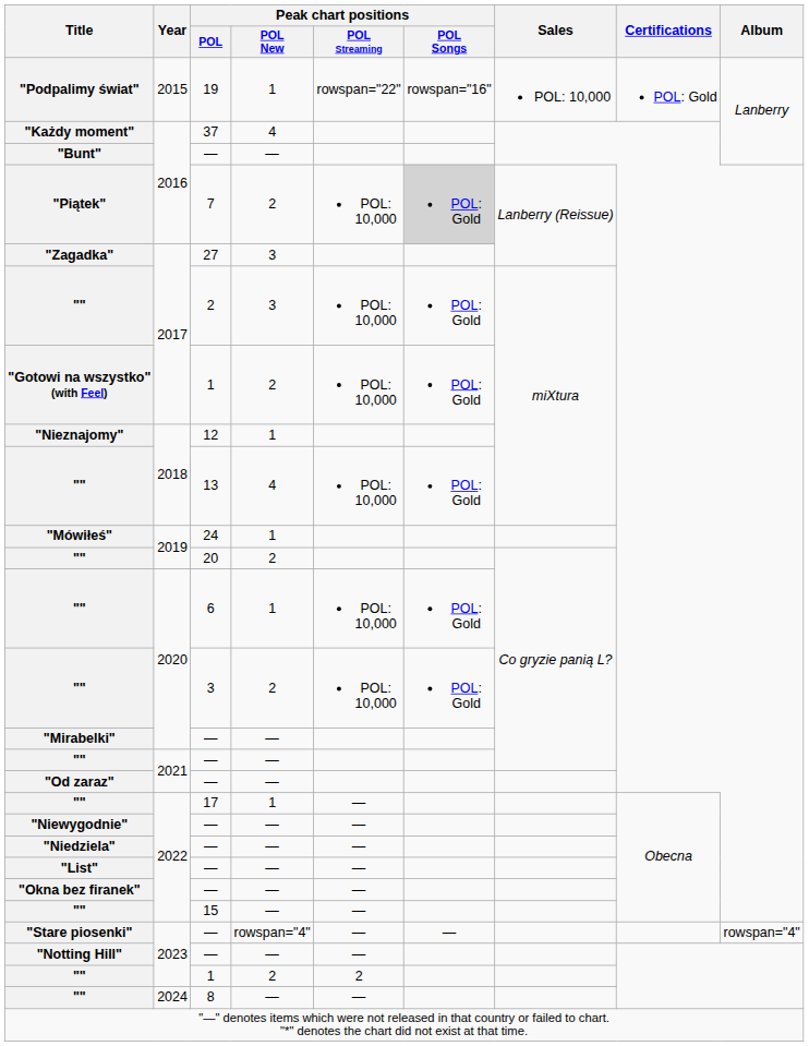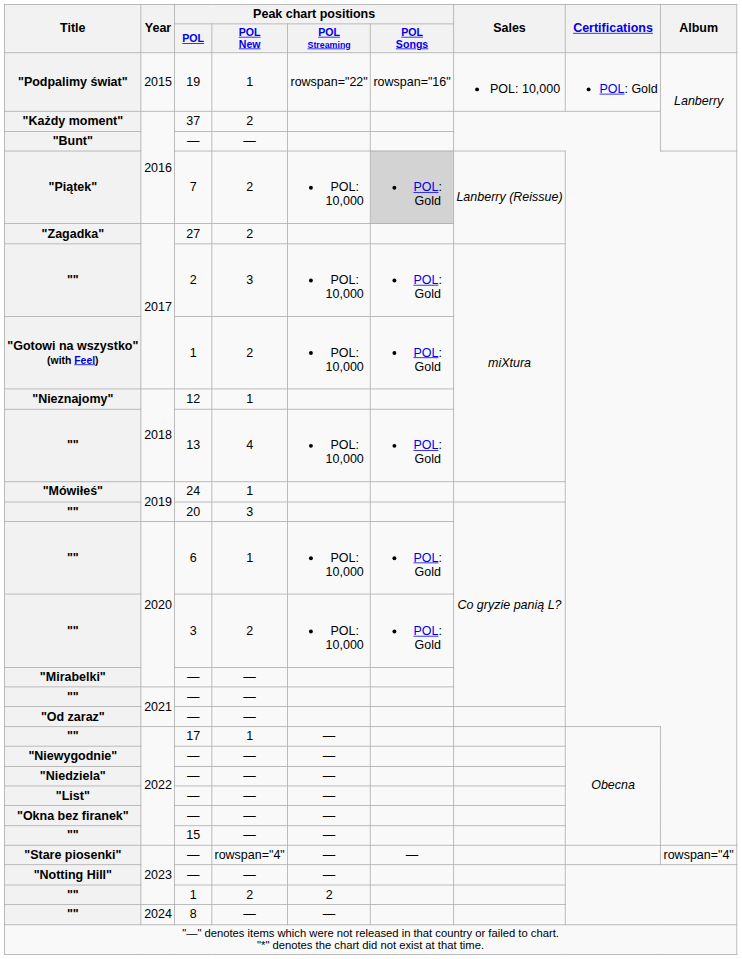"Każdy moment" | Peak chart positions / POL New: 4 -> 2
"Zagadka" | Peak chart positions / POL New: 3 -> 2
"" / 20 | Peak chart positions / POL New: 2 -> 3
